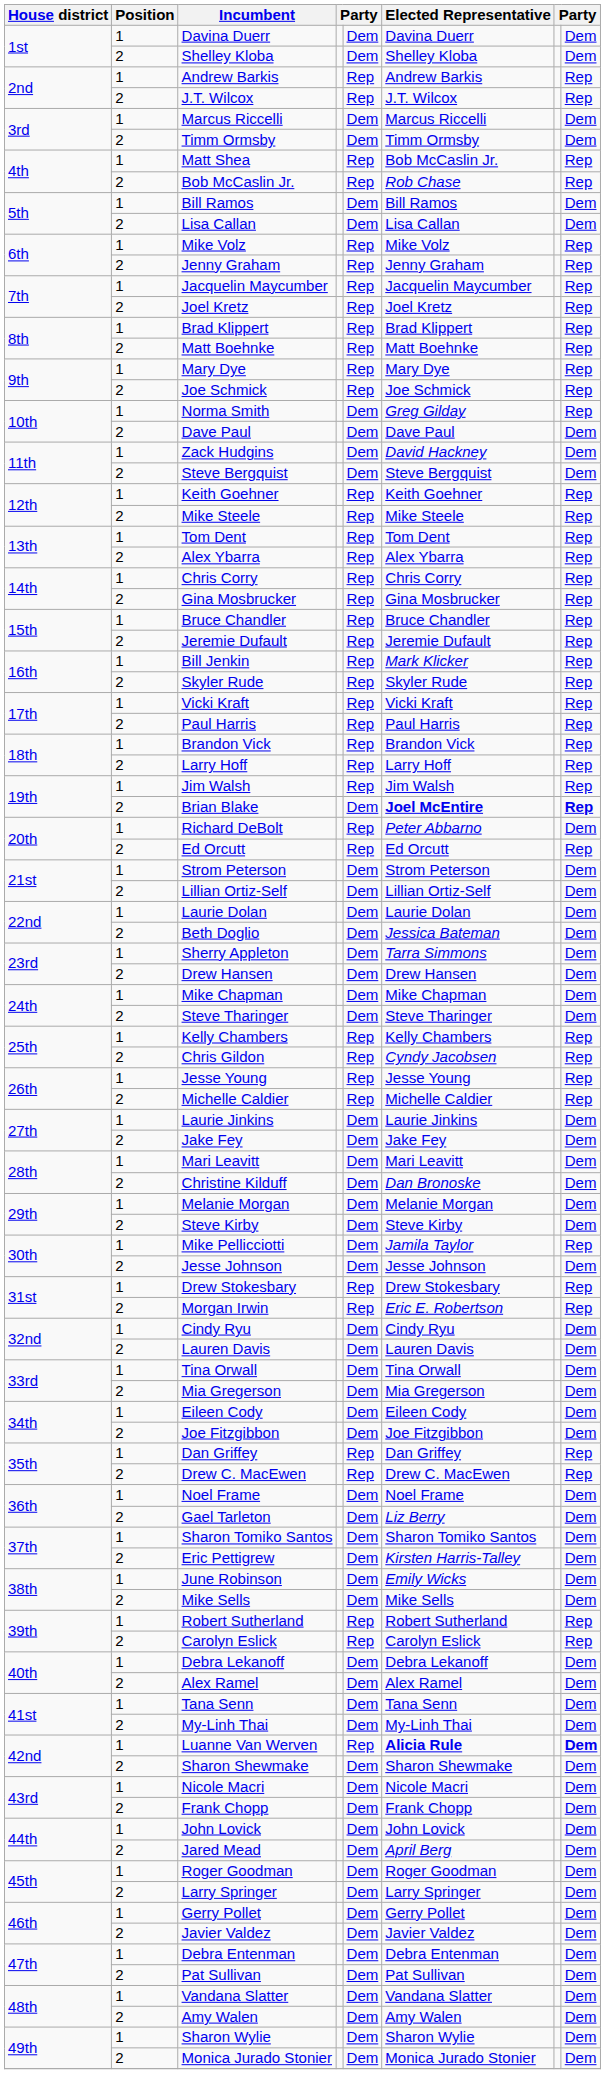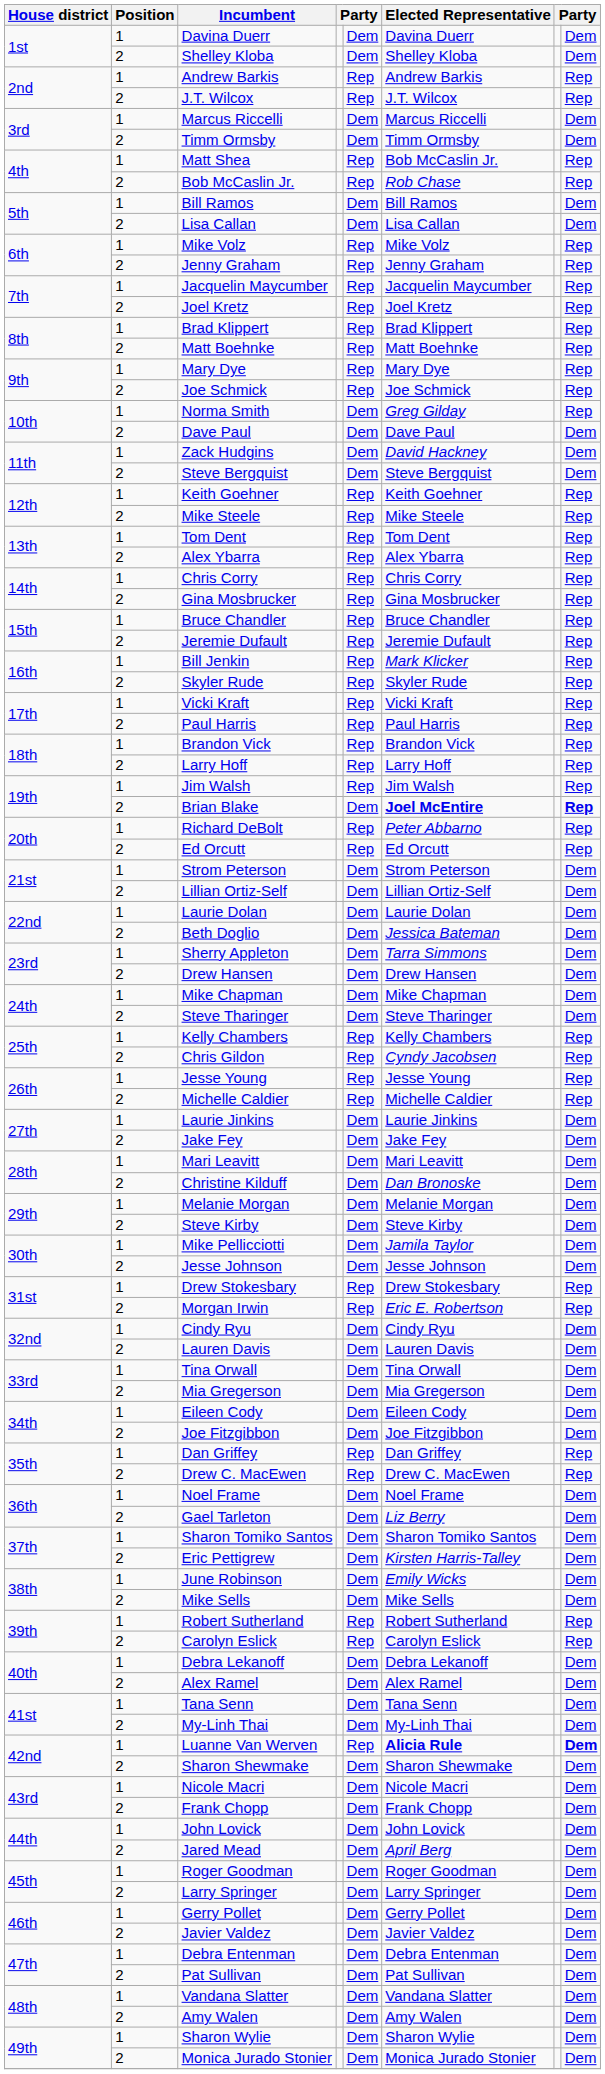Richard DeBolt | column 8: Dem -> Rep
Mike Pellicciotti | column 8: Rep -> Dem
